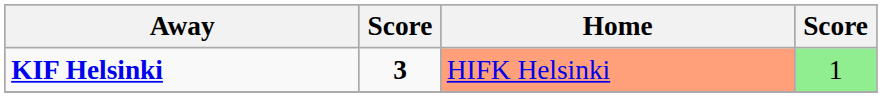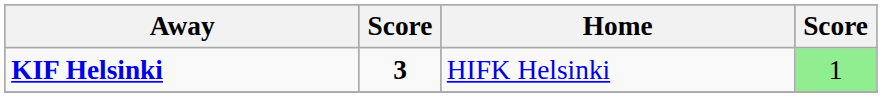KIF Helsinki | Home: lightsalmon background -> no background
